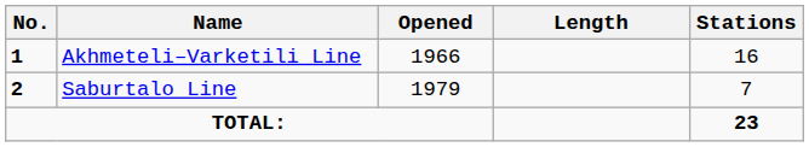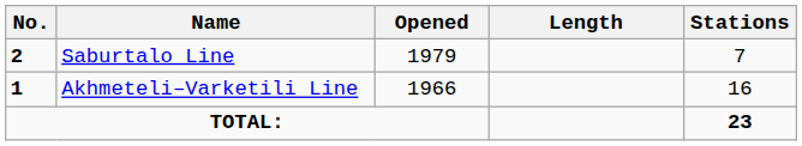rows swapped: Akhmeteli–Varketili Line <-> Saburtalo Line
